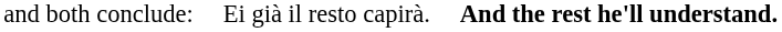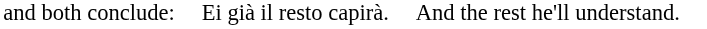and both conclude: | column 3: bold -> normal
